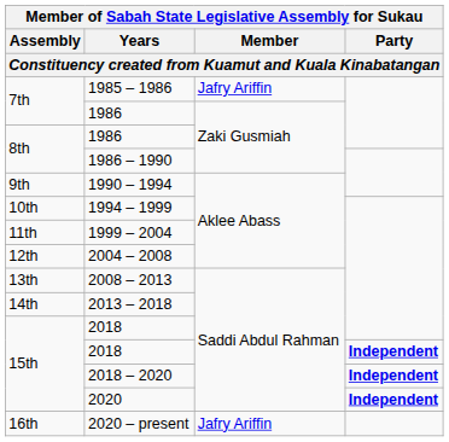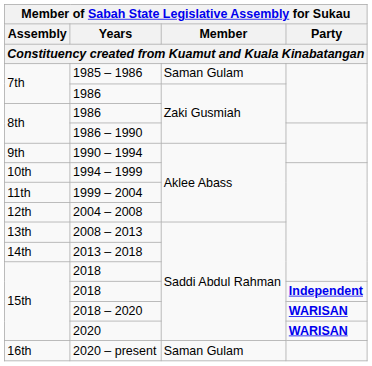1985 – 1986 | Member: Jafry Ariffin -> Saman Gulam
2018 – 2020 | Party: Independent -> WARISAN
2020 | Party: Independent -> WARISAN
2020 – present | Member: Jafry Ariffin -> Saman Gulam
